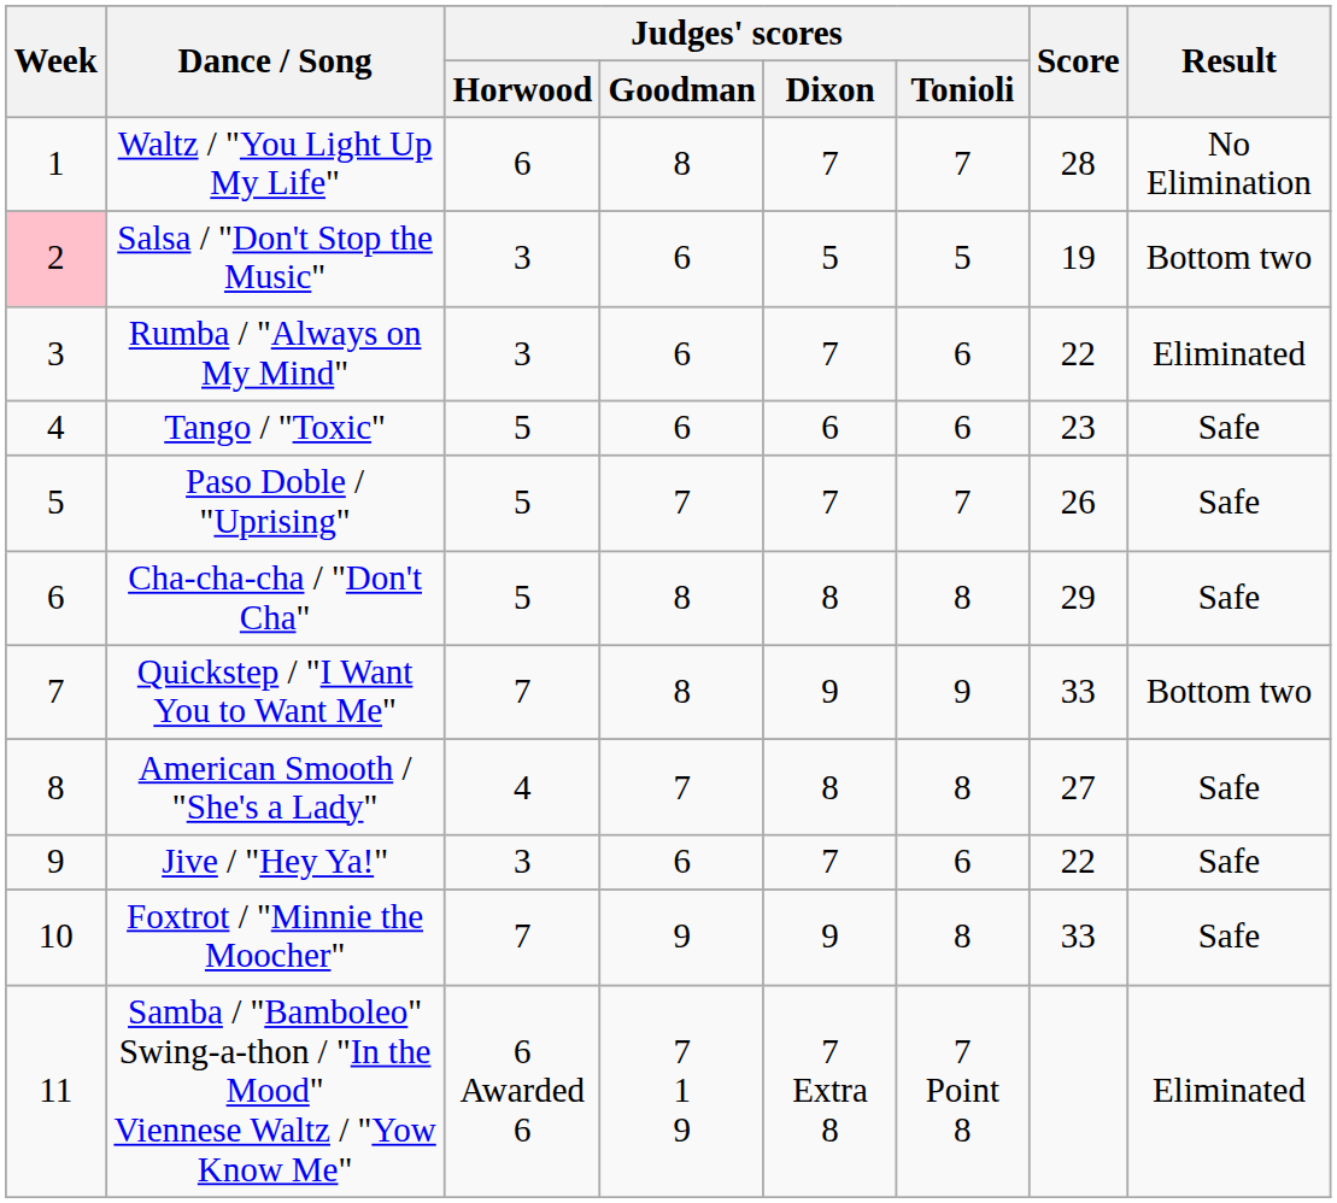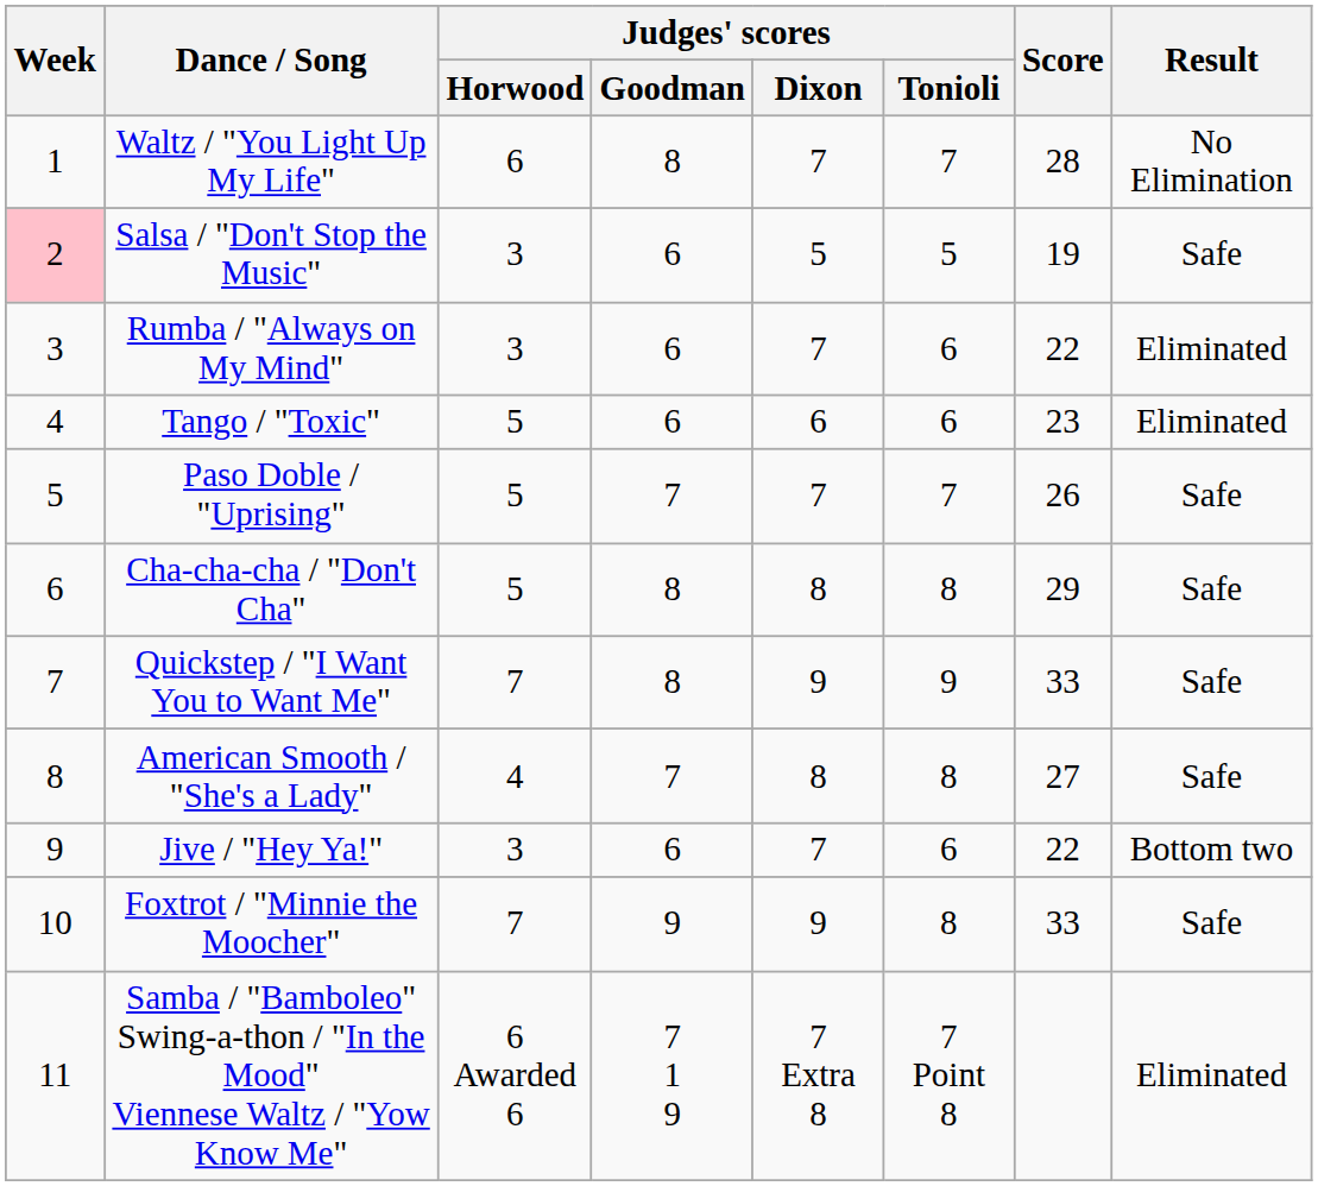Salsa / "Don't Stop the Music" | Result: Bottom two -> Safe
Tango / "Toxic" | Result: Safe -> Eliminated
Quickstep / "I Want You to Want Me" | Result: Bottom two -> Safe
Jive / "Hey Ya!" | Result: Safe -> Bottom two
